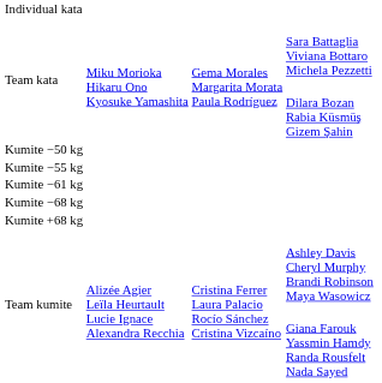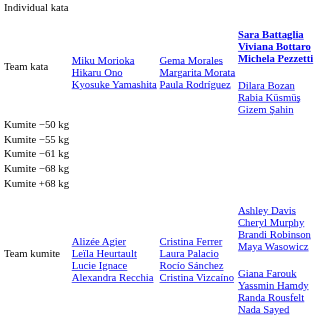Team kata / Sara Battaglia Viviana Bottaro Michela Pezzetti | column 4: normal -> bold
